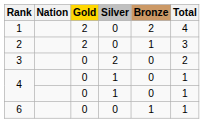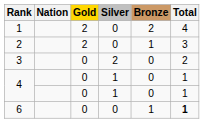6 | Total: normal -> bold
